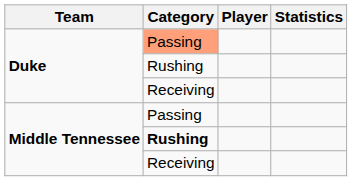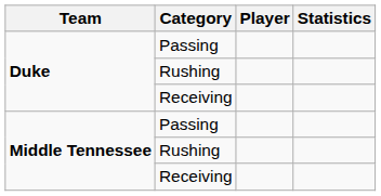Duke / Passing | Category: lightsalmon background -> no background
Middle Tennessee / Rushing | Category: bold -> normal
